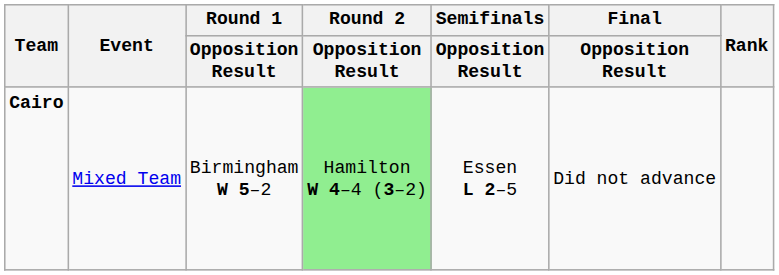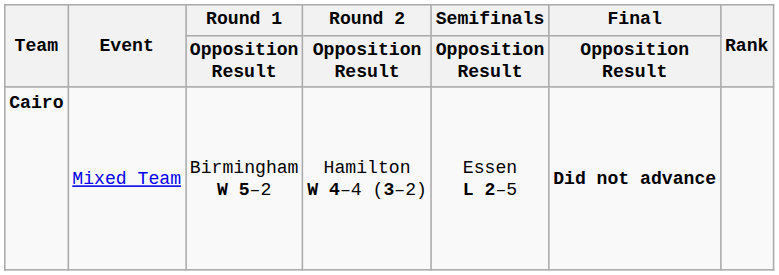Cairo | Round 2 / Opposition Result: lightgreen background -> no background
Cairo | Final / Opposition Result: normal -> bold
